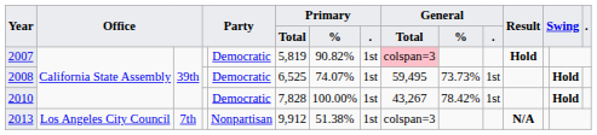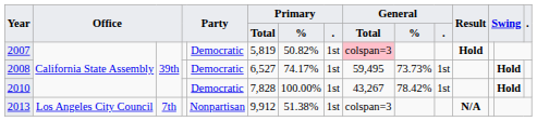2007 | Primary / %: 90.82% -> 50.82%
2008 | Primary / Total: 6,525 -> 6,527
2008 | Primary / %: 74.07% -> 74.17%
